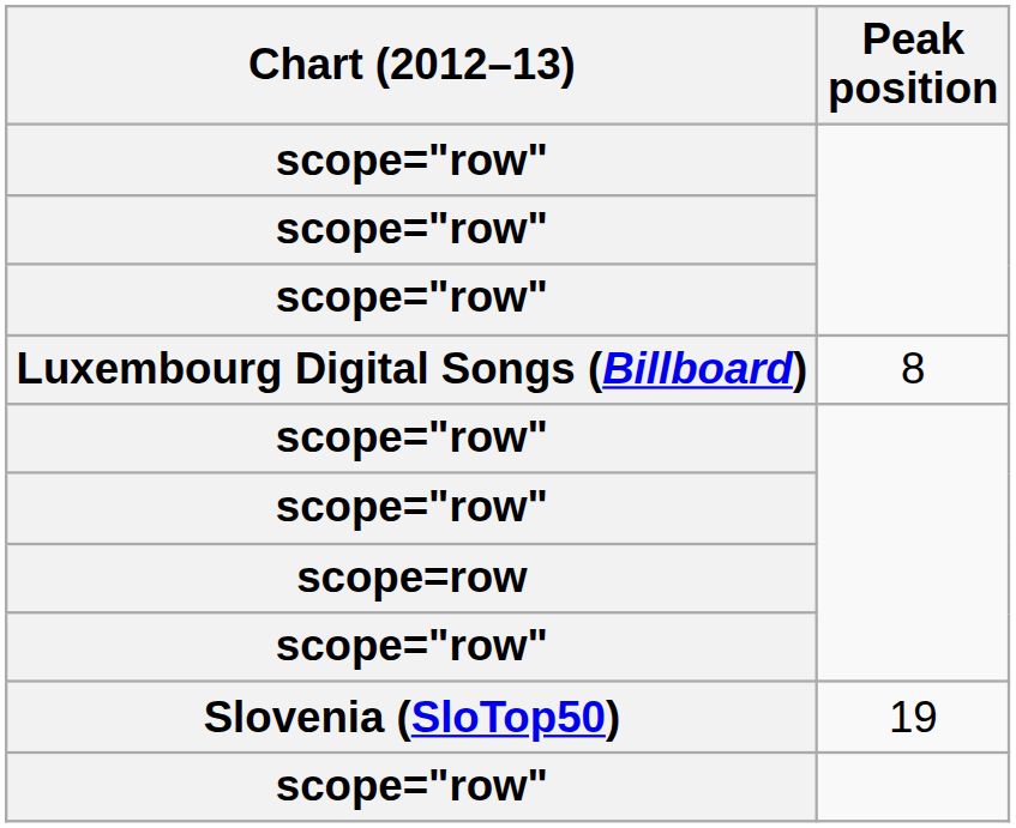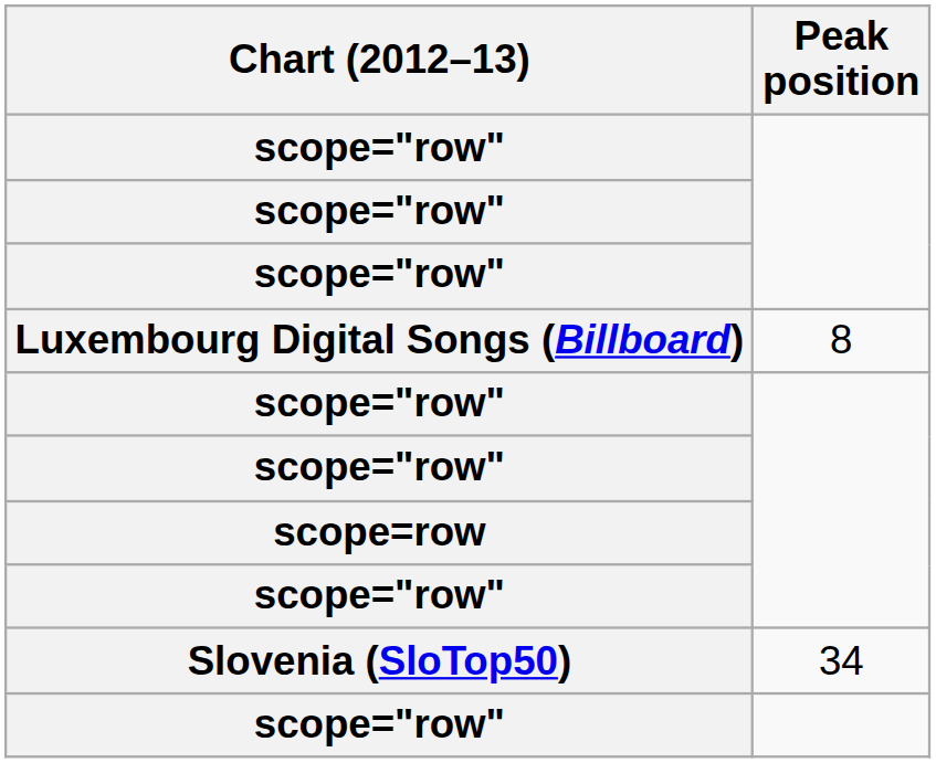Slovenia (SloTop50) | Peak position: 19 -> 34
